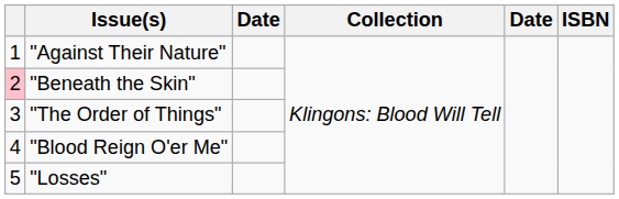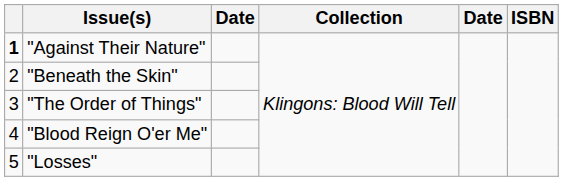"Against Their Nature" | column 1: normal -> bold
"Beneath the Skin" | column 1: pink background -> no background
